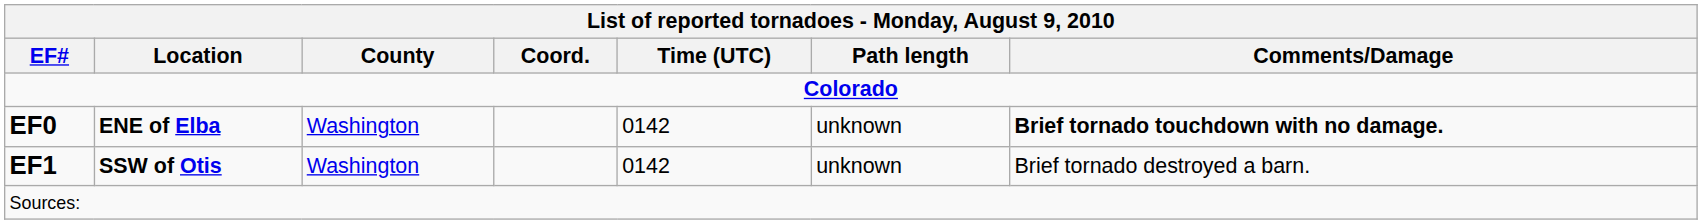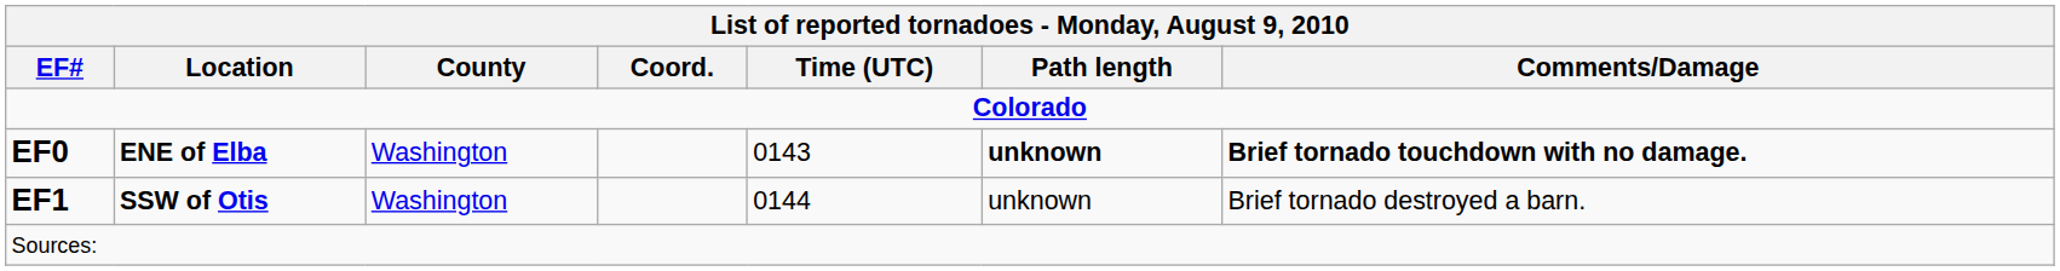EF0 | Time (UTC): 0142 -> 0143
EF0 | Path length: normal -> bold
EF1 | Time (UTC): 0142 -> 0144
